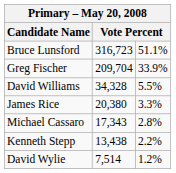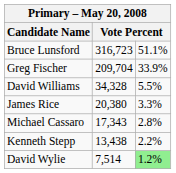David Wylie | column 3: no background -> lightgreen background
